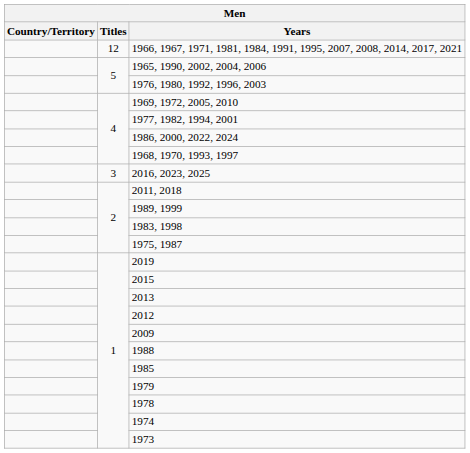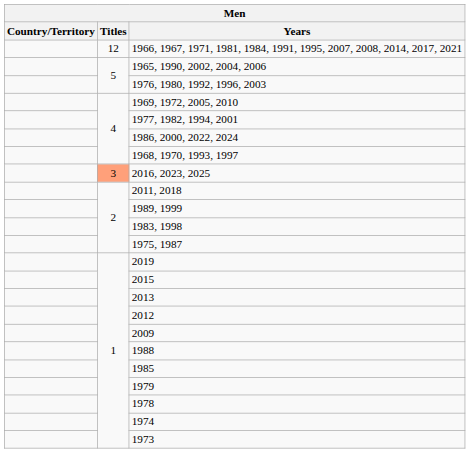2016, 2023, 2025 | Titles: no background -> lightsalmon background
